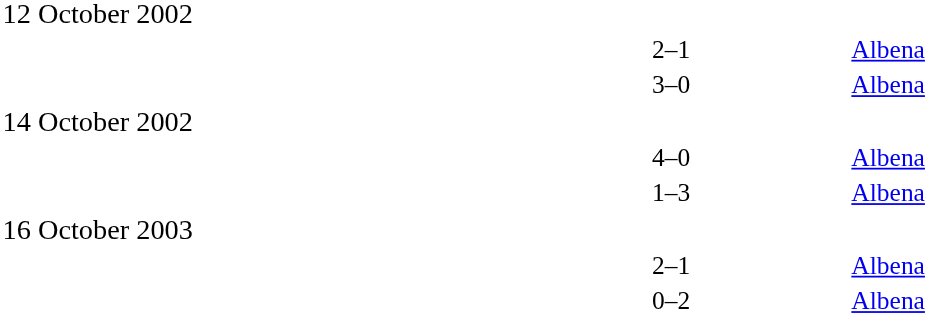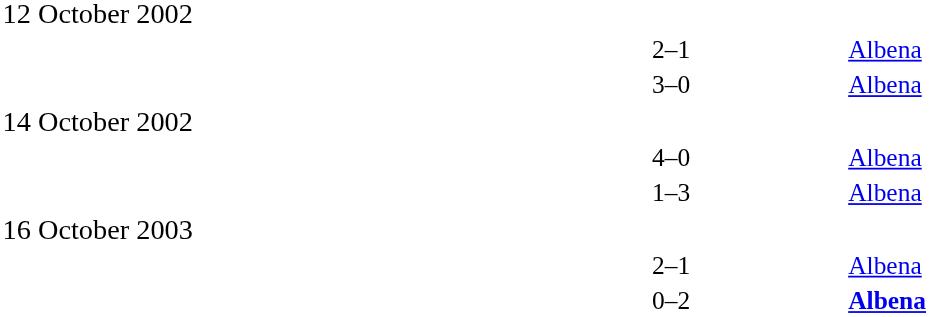0–2 | column 3: normal -> bold
